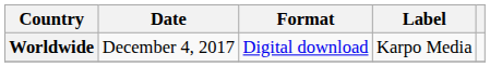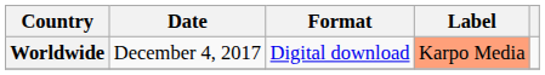Worldwide | Label: no background -> lightsalmon background
